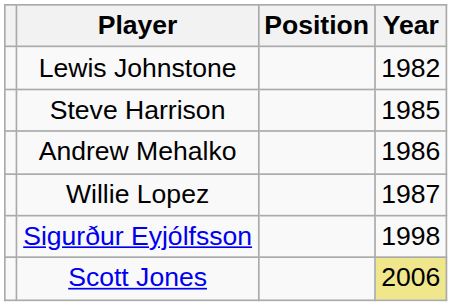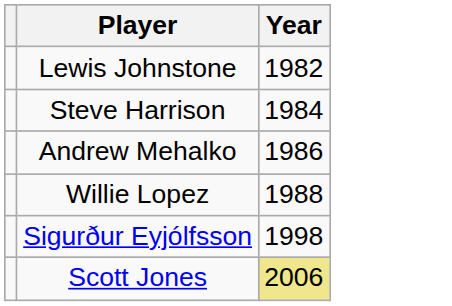- column: Position
Steve Harrison | Year: 1985 -> 1984
Willie Lopez | Year: 1987 -> 1988
